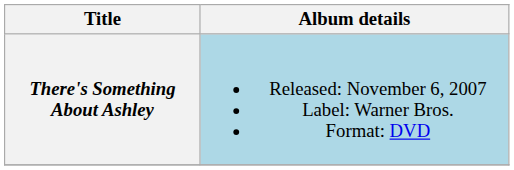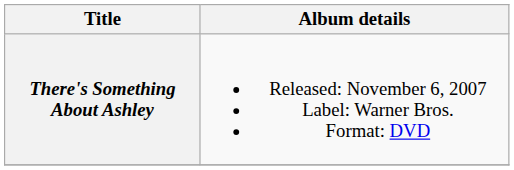There's Something About Ashley | Album details: lightblue background -> no background
